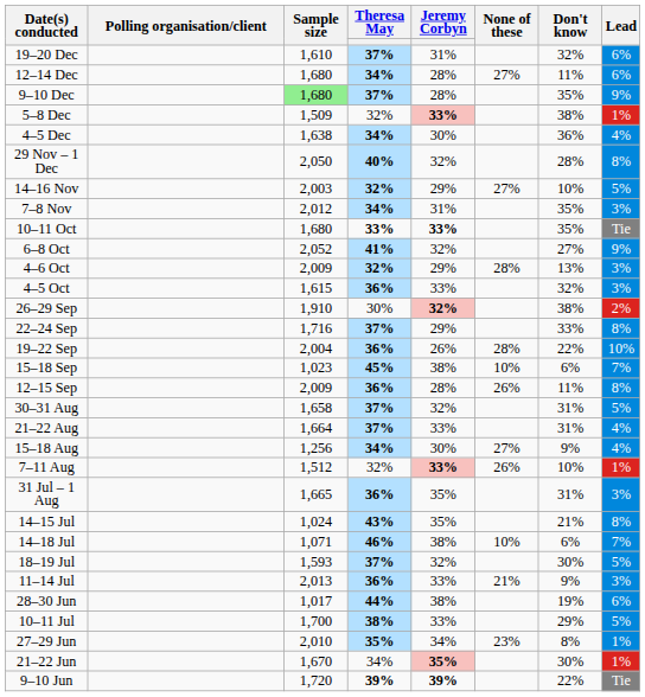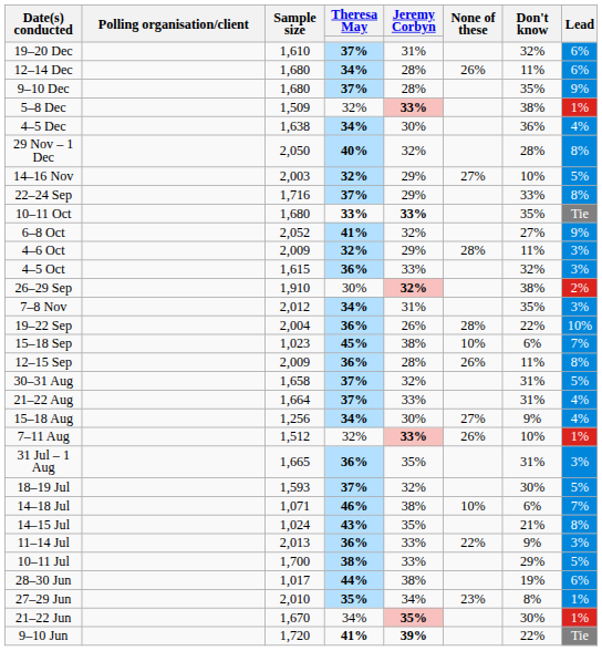12–14 Dec | None of these: 27% -> 26%
9–10 Dec | Sample size: lightgreen background -> no background
rows swapped: 7–8 Nov <-> 22–24 Sep
4–6 Oct | Don't know: 13% -> 11%
rows swapped: 18–19 Jul <-> 14–15 Jul
11–14 Jul | None of these: 21% -> 22%
rows swapped: 10–11 Jul <-> 28–30 Jun
9–10 Jun | Theresa May: 39% -> 41%
